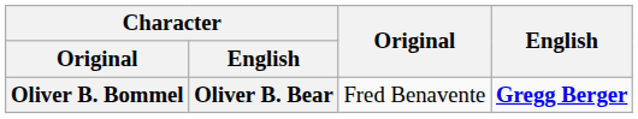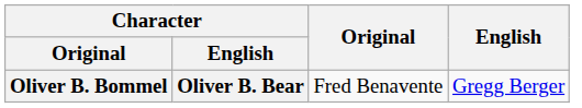Oliver B. Bommel | English: bold -> normal
